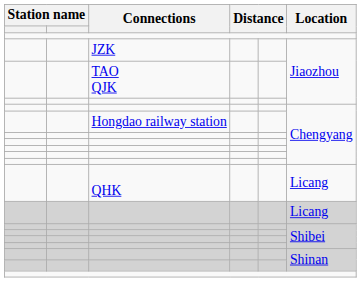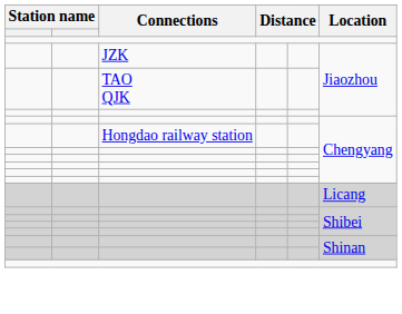- row: QHK | Licang
